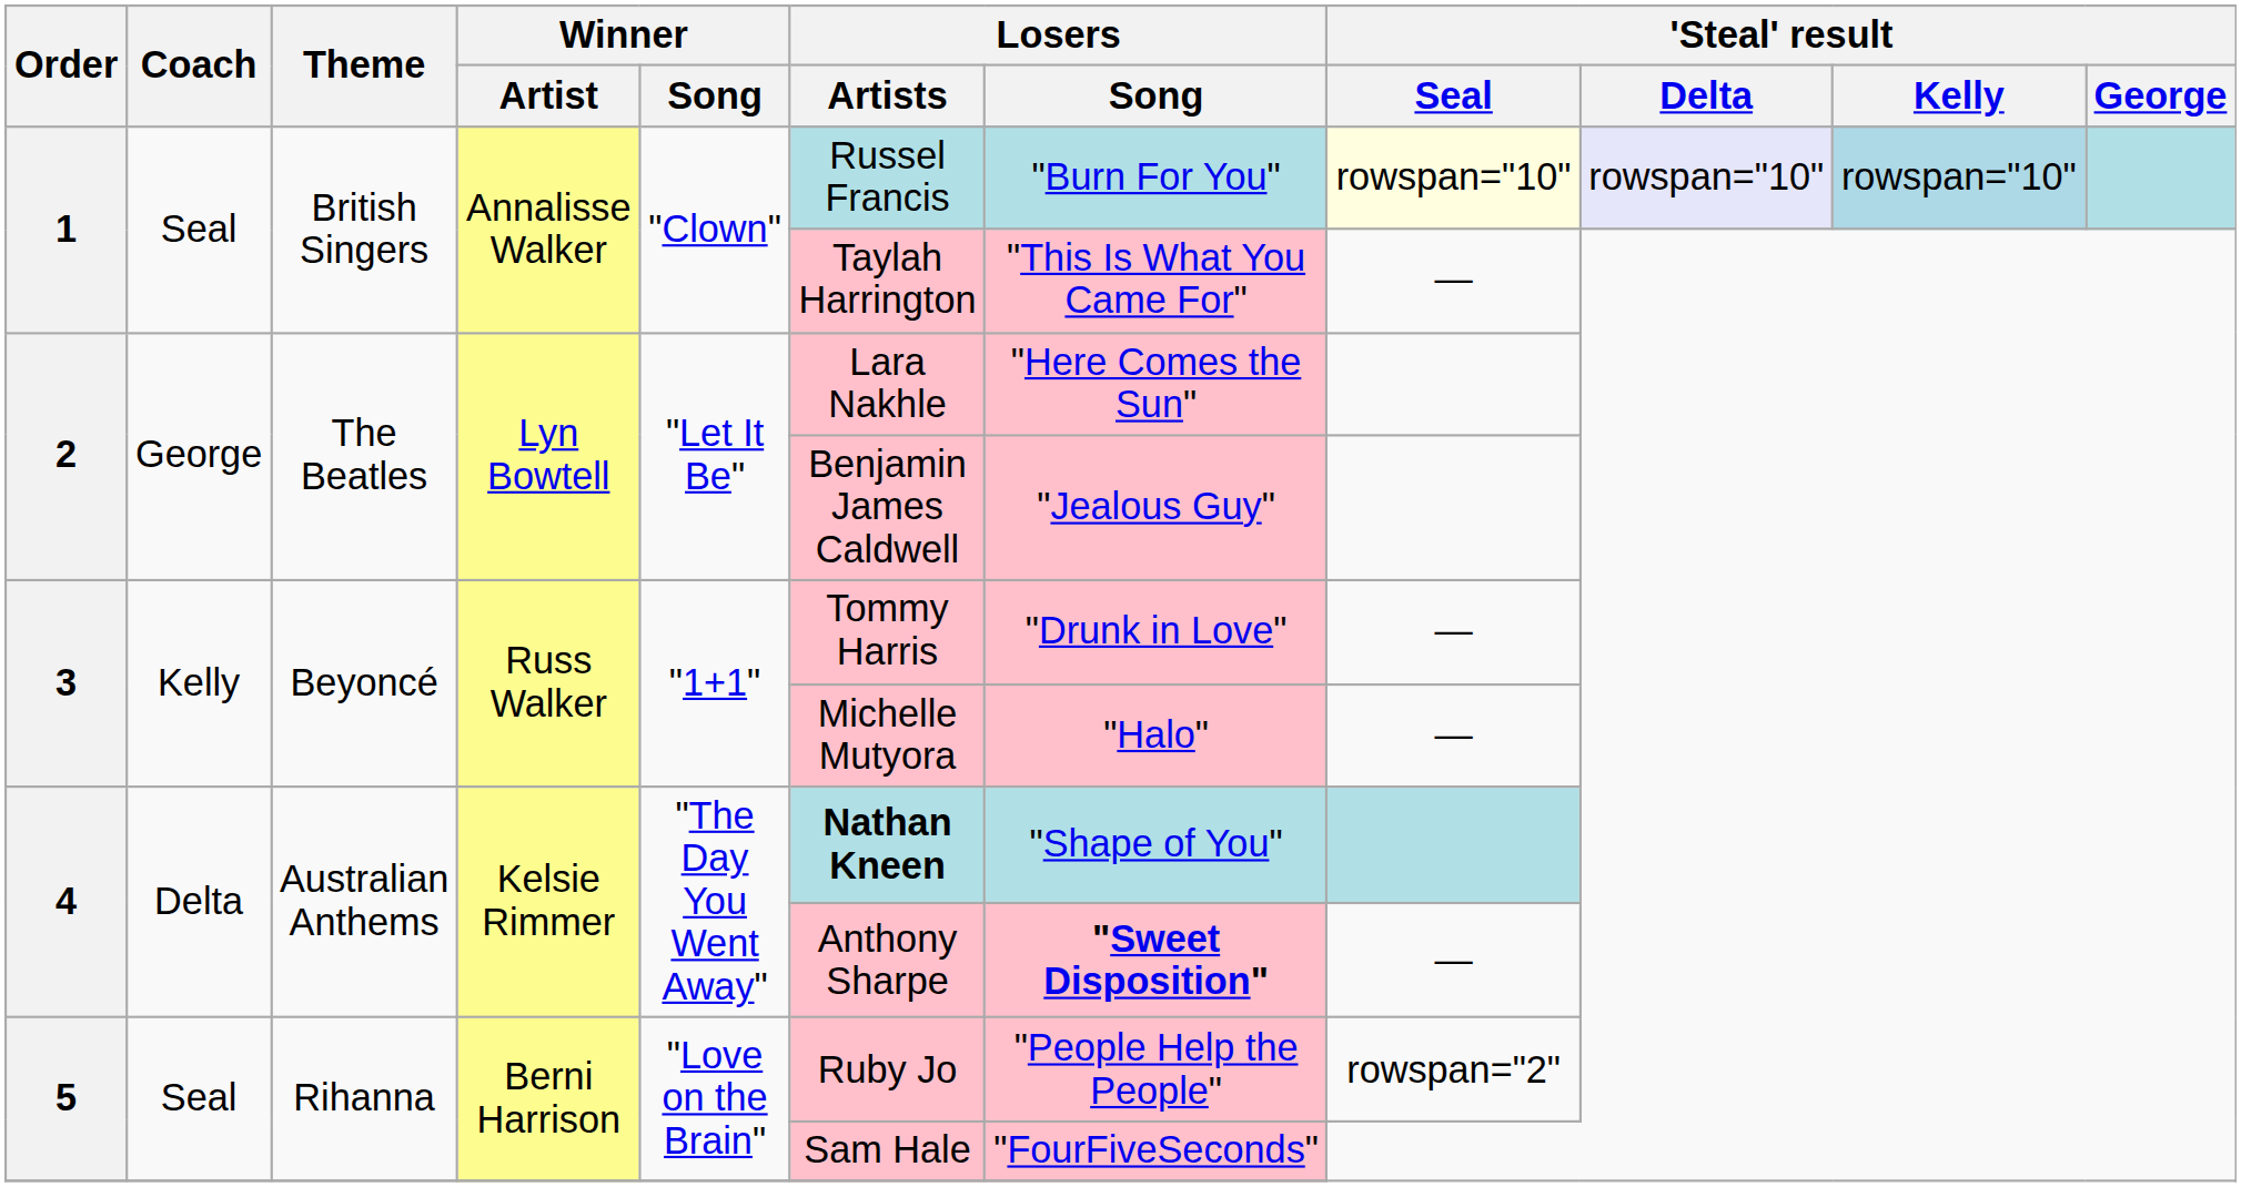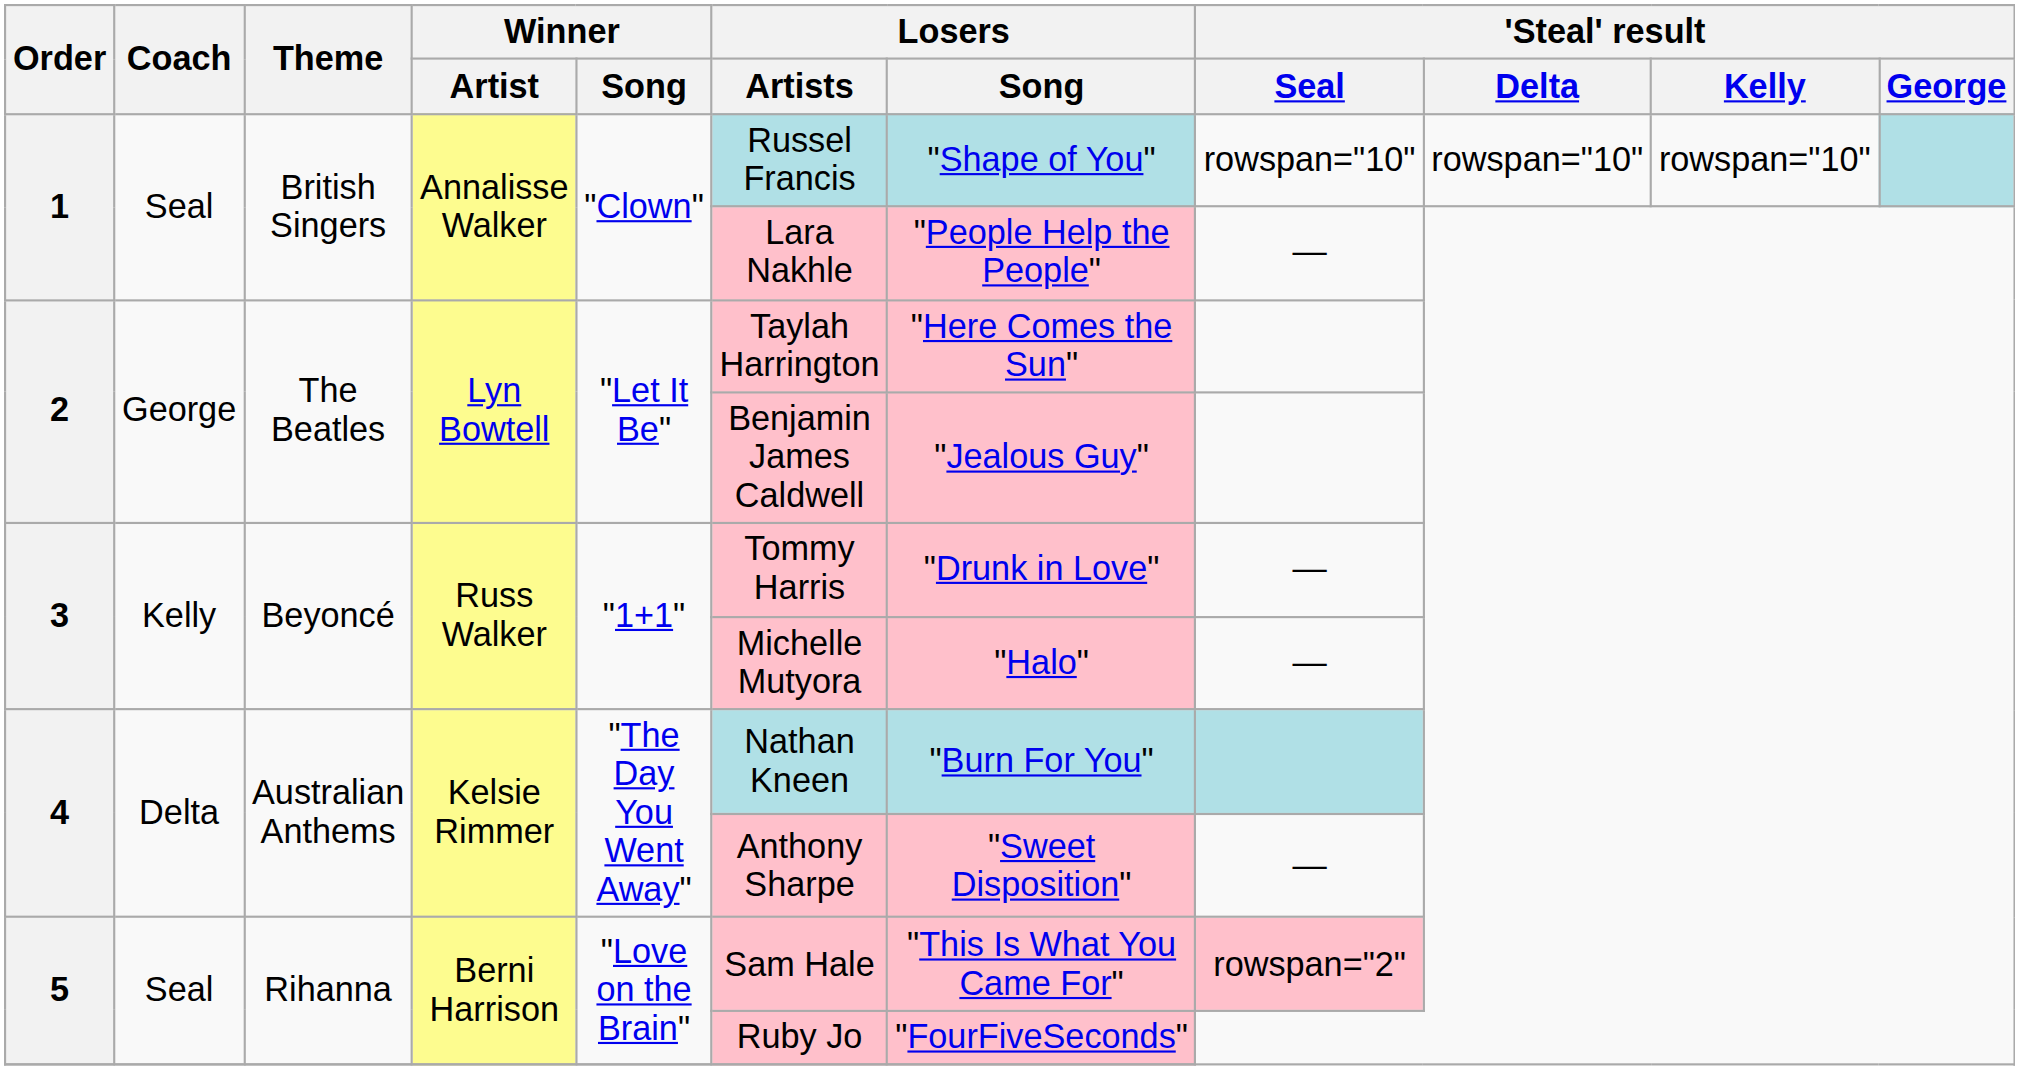row 3 | Losers / Song: "Burn For You" -> "Shape of You"
row 3 | 'Steal' result / Seal: lightyellow background -> no background
row 3 | 'Steal' result / Delta: lavender background -> no background
row 3 | 'Steal' result / Kelly: lightblue background -> no background
row 4 | Losers / Artists: Taylah Harrington -> Lara Nakhle
row 4 | Losers / Song: "This Is What You Came For" -> "People Help the People"
row 5 | Losers / Artists: Lara Nakhle -> Taylah Harrington
row 9 | Losers / Artists: bold -> normal
row 9 | Losers / Song: "Shape of You" -> "Burn For You"
row 10 | Losers / Song: bold -> normal
row 11 | Losers / Artists: Ruby Jo -> Sam Hale
row 11 | Losers / Song: "People Help the People" -> "This Is What You Came For"
row 11 | 'Steal' result / Seal: no background -> pink background
row 12 | Losers / Artists: Sam Hale -> Ruby Jo
